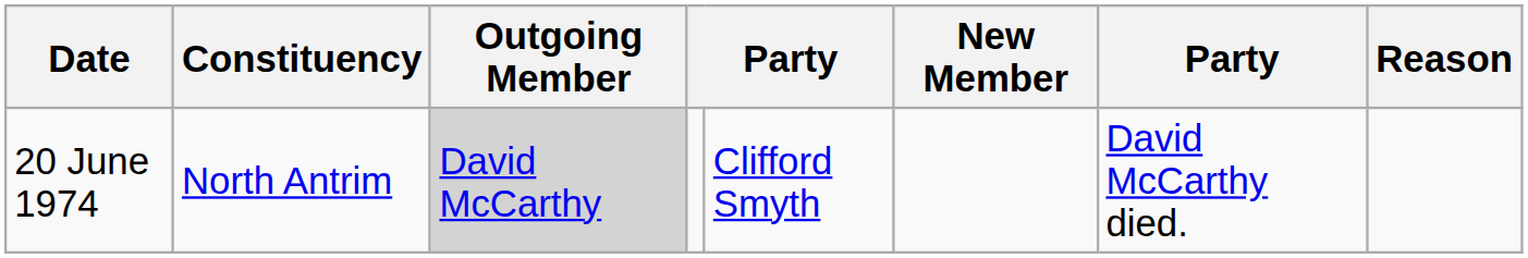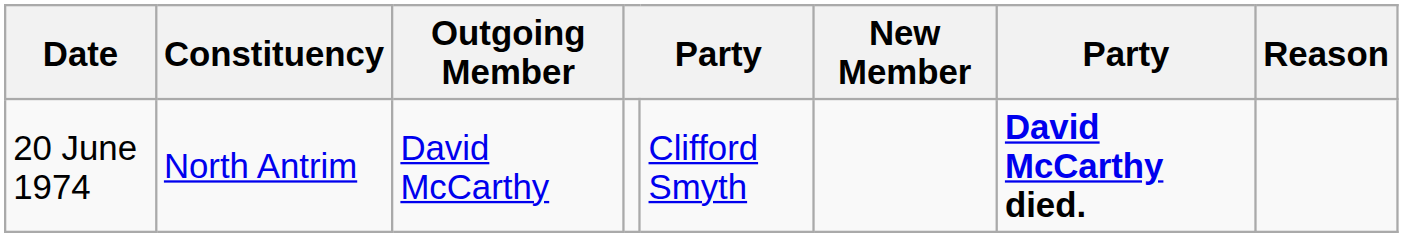20 June 1974 | Outgoing Member: lightgrey background -> no background
20 June 1974 | column 7: normal -> bold
